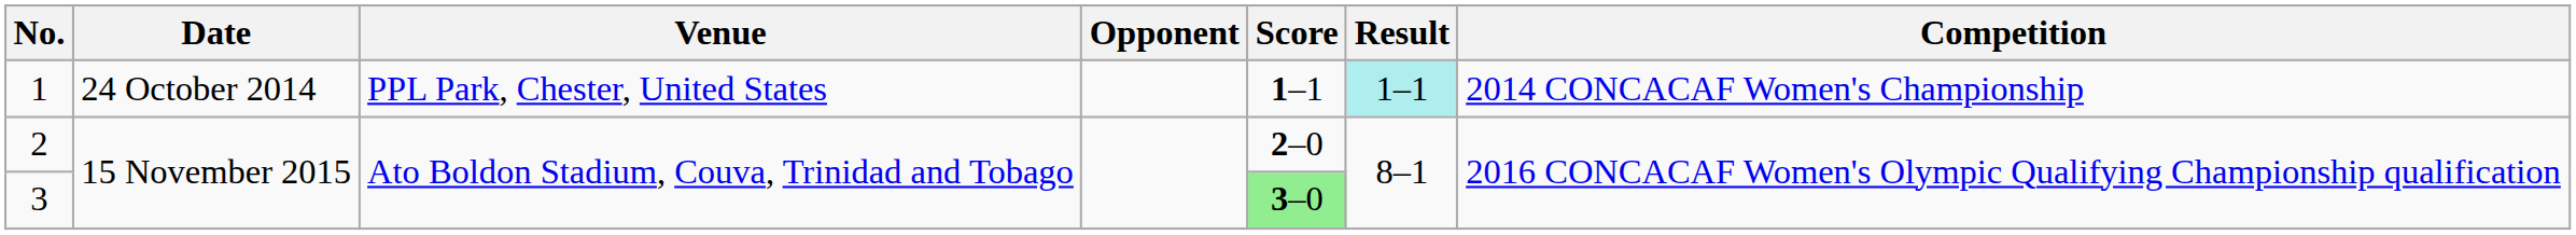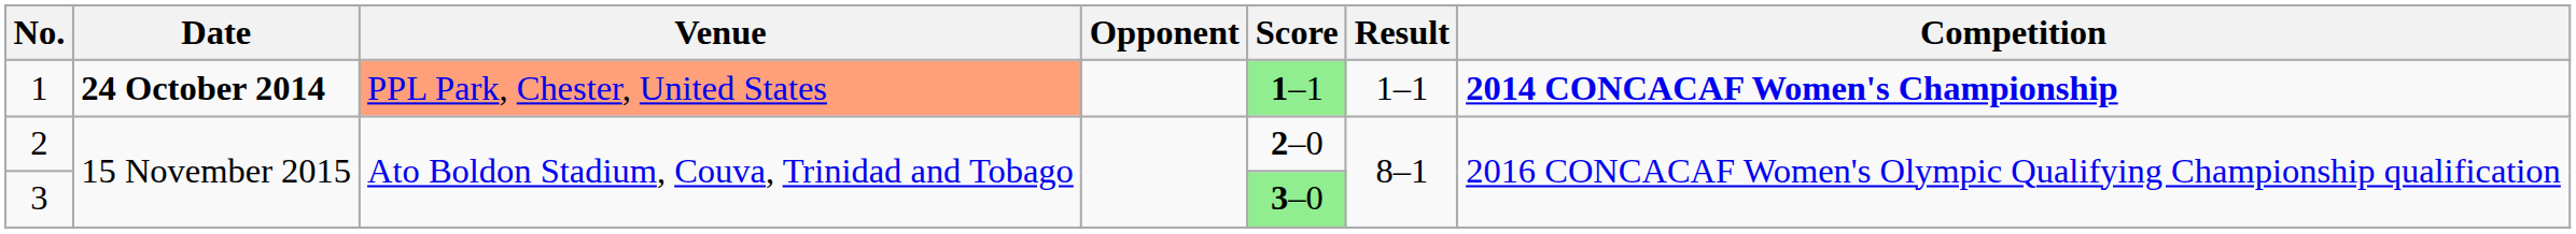1 | Date: normal -> bold
1 | Venue: no background -> lightsalmon background
1 | Score: no background -> lightgreen background
1 | Result: paleturquoise background -> no background
1 | Competition: normal -> bold
